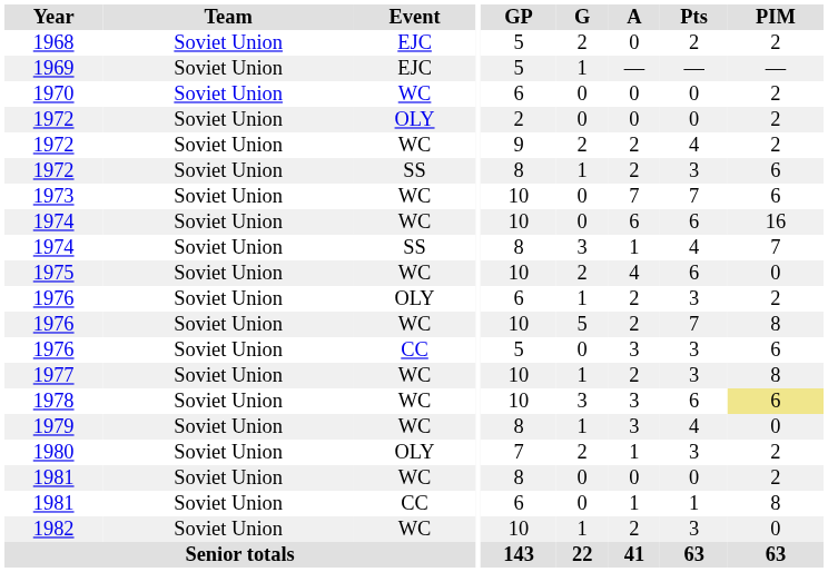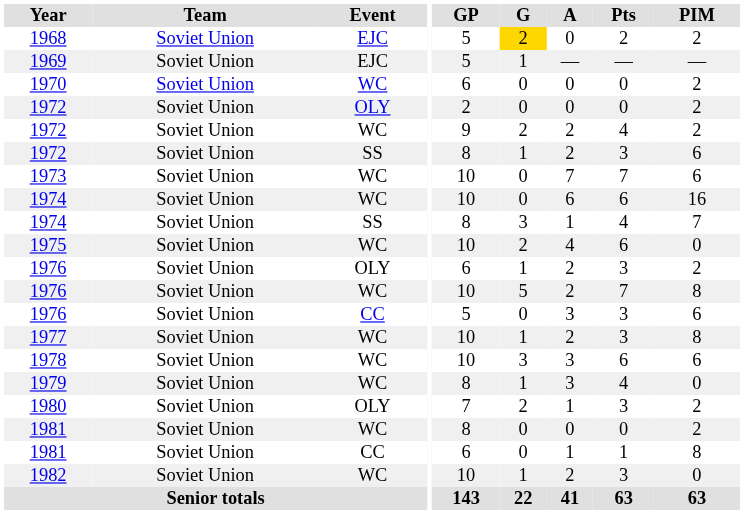1968 | G: no background -> gold background
1978 | PIM: khaki background -> no background
